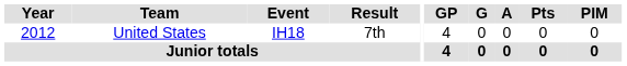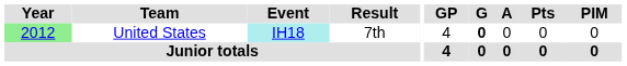United States | Year: no background -> lightgreen background
United States | Event: no background -> paleturquoise background
United States | G: normal -> bold
